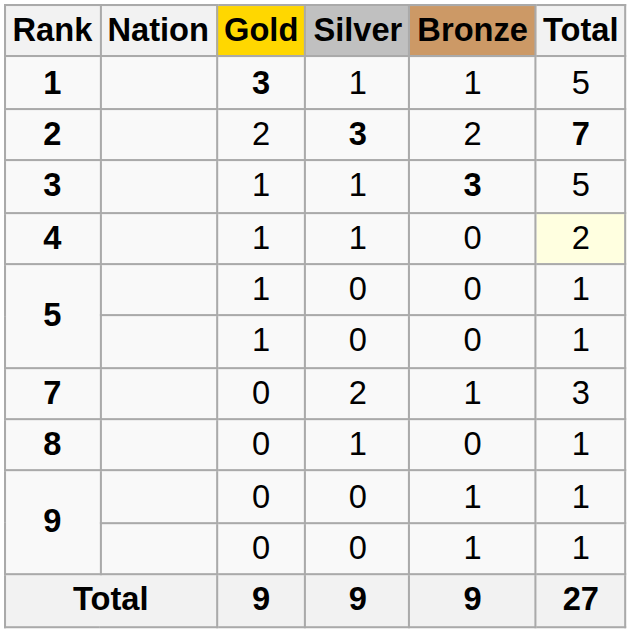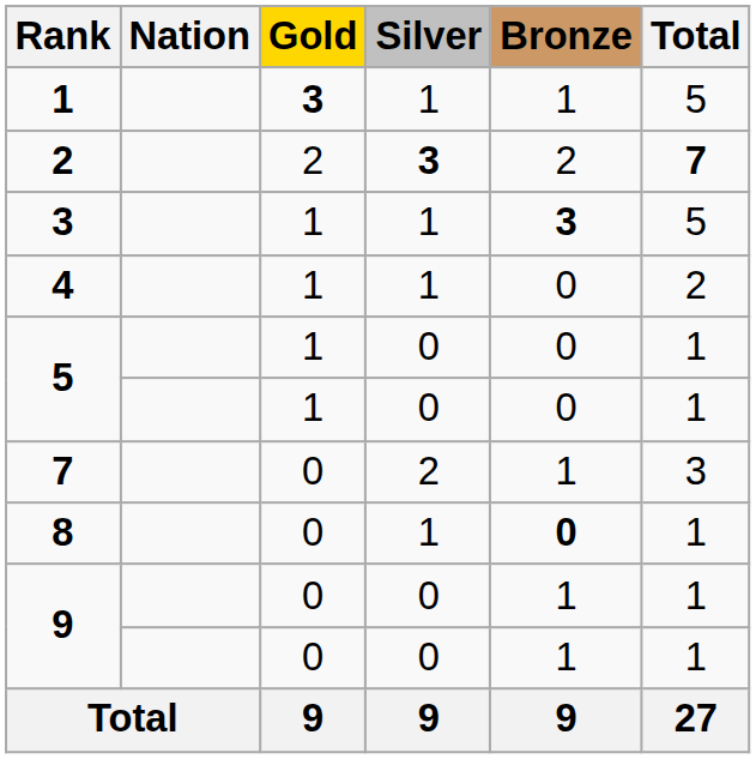4 | Total: lightyellow background -> no background
8 | Bronze: normal -> bold
